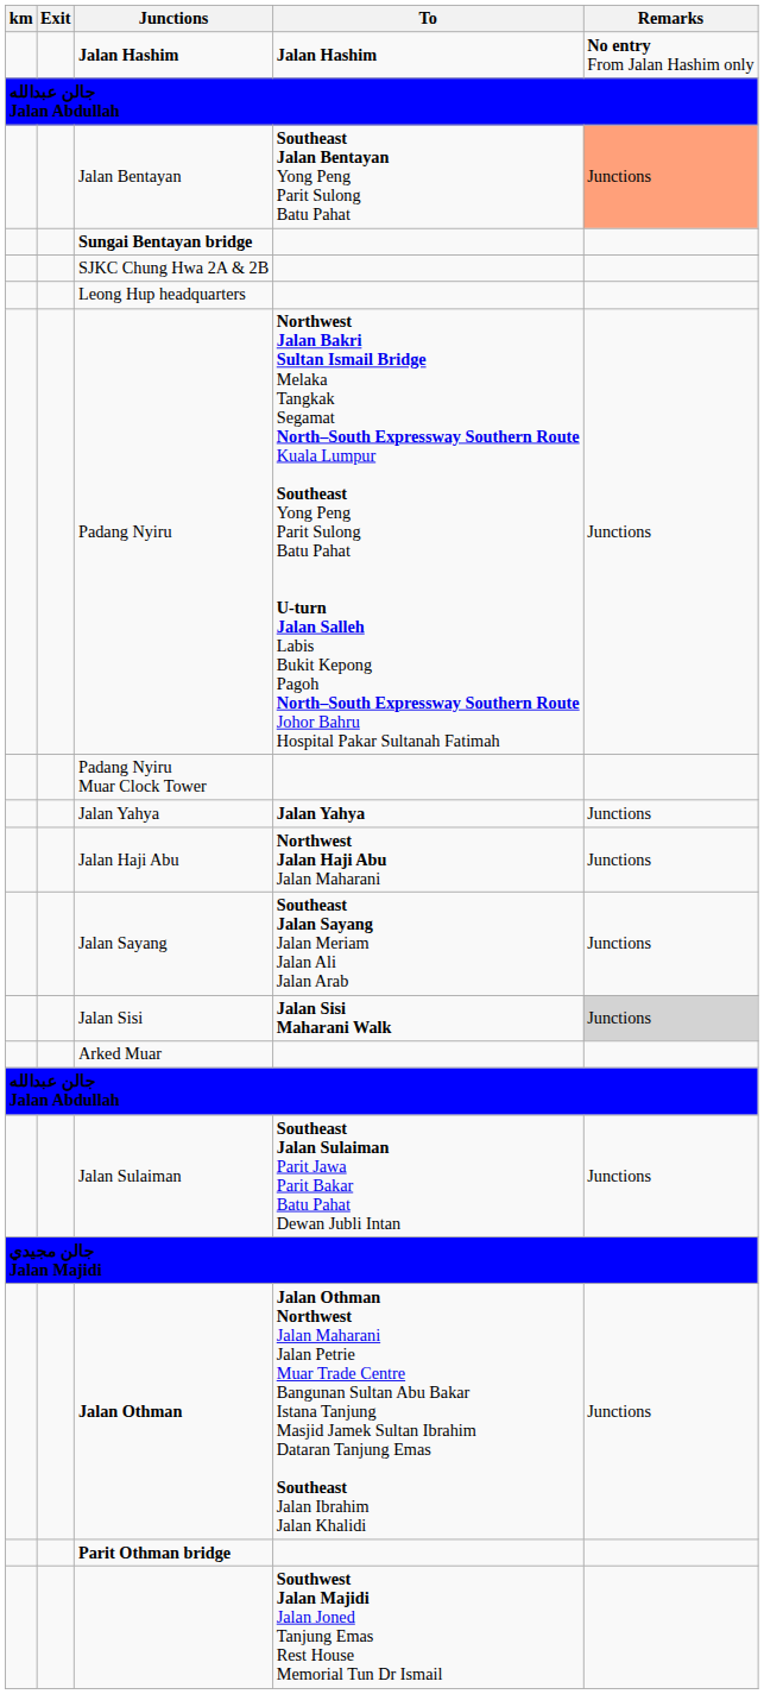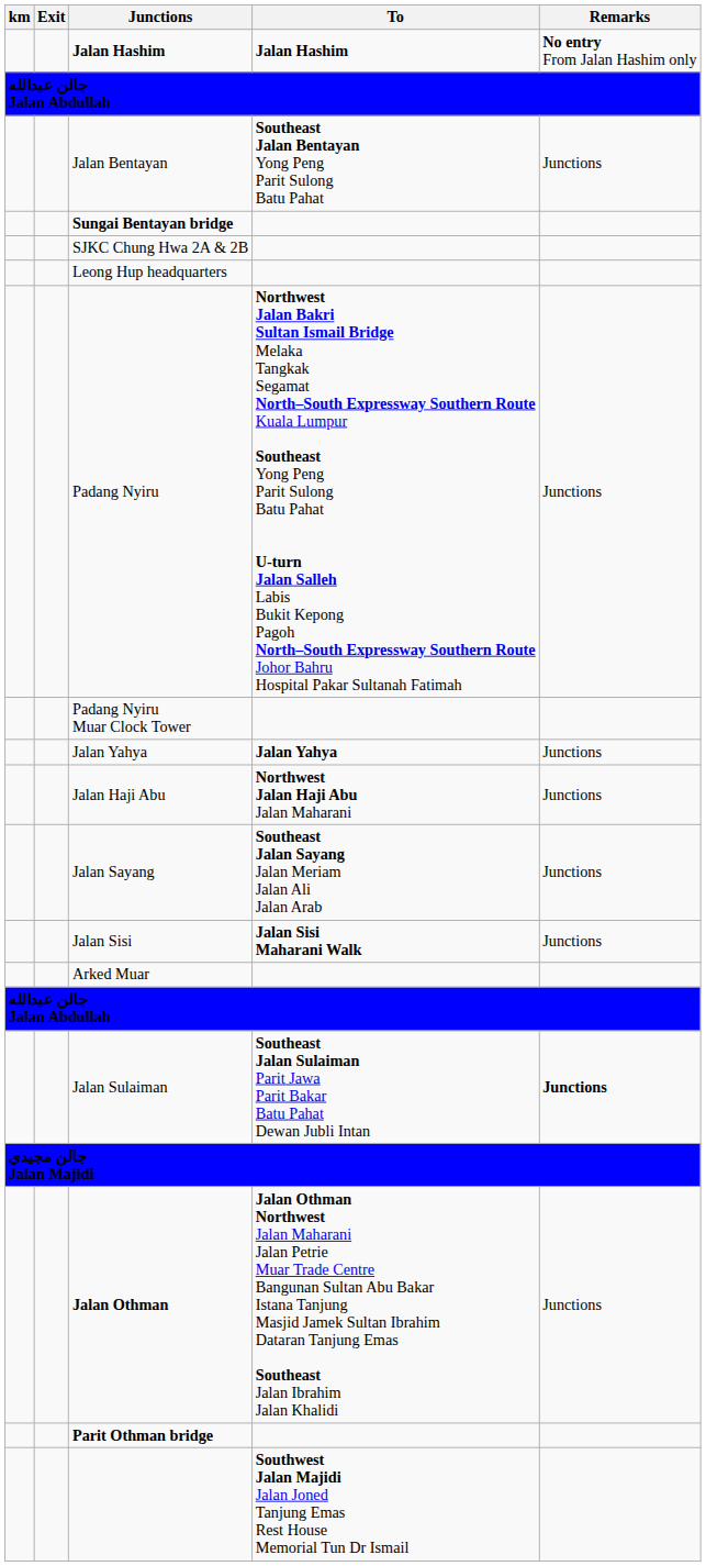Jalan Bentayan | Remarks: lightsalmon background -> no background
Jalan Sisi | Remarks: lightgrey background -> no background
Jalan Sulaiman | Remarks: normal -> bold
